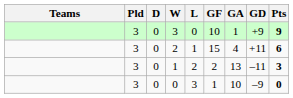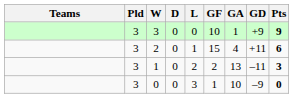columns swapped: W <-> D
